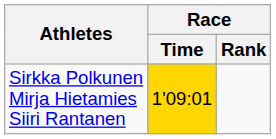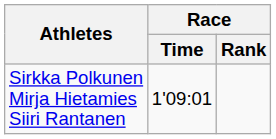Sirkka Polkunen Mirja Hietamies Siiri Rantanen | Race / Time: gold background -> no background
